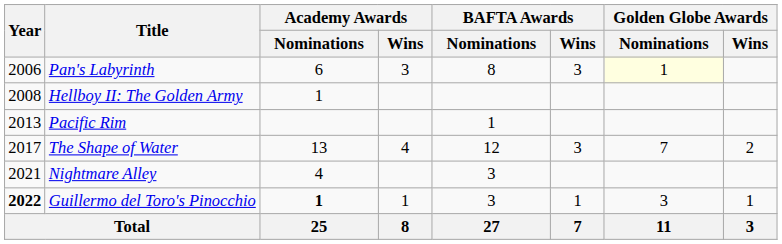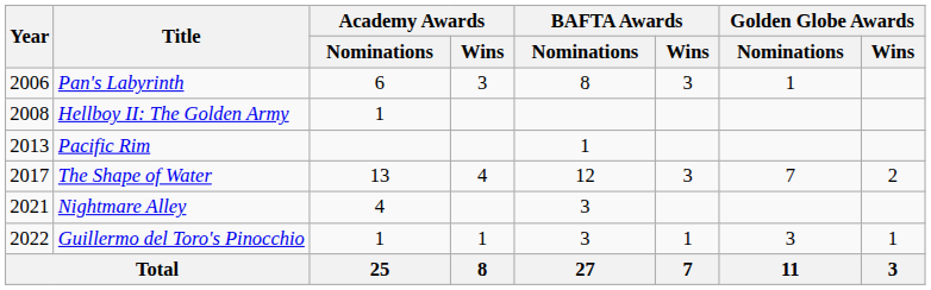Pan's Labyrinth | Golden Globe Awards / Nominations: lightyellow background -> no background
Guillermo del Toro's Pinocchio | Year: bold -> normal
Guillermo del Toro's Pinocchio | Academy Awards / Nominations: bold -> normal
